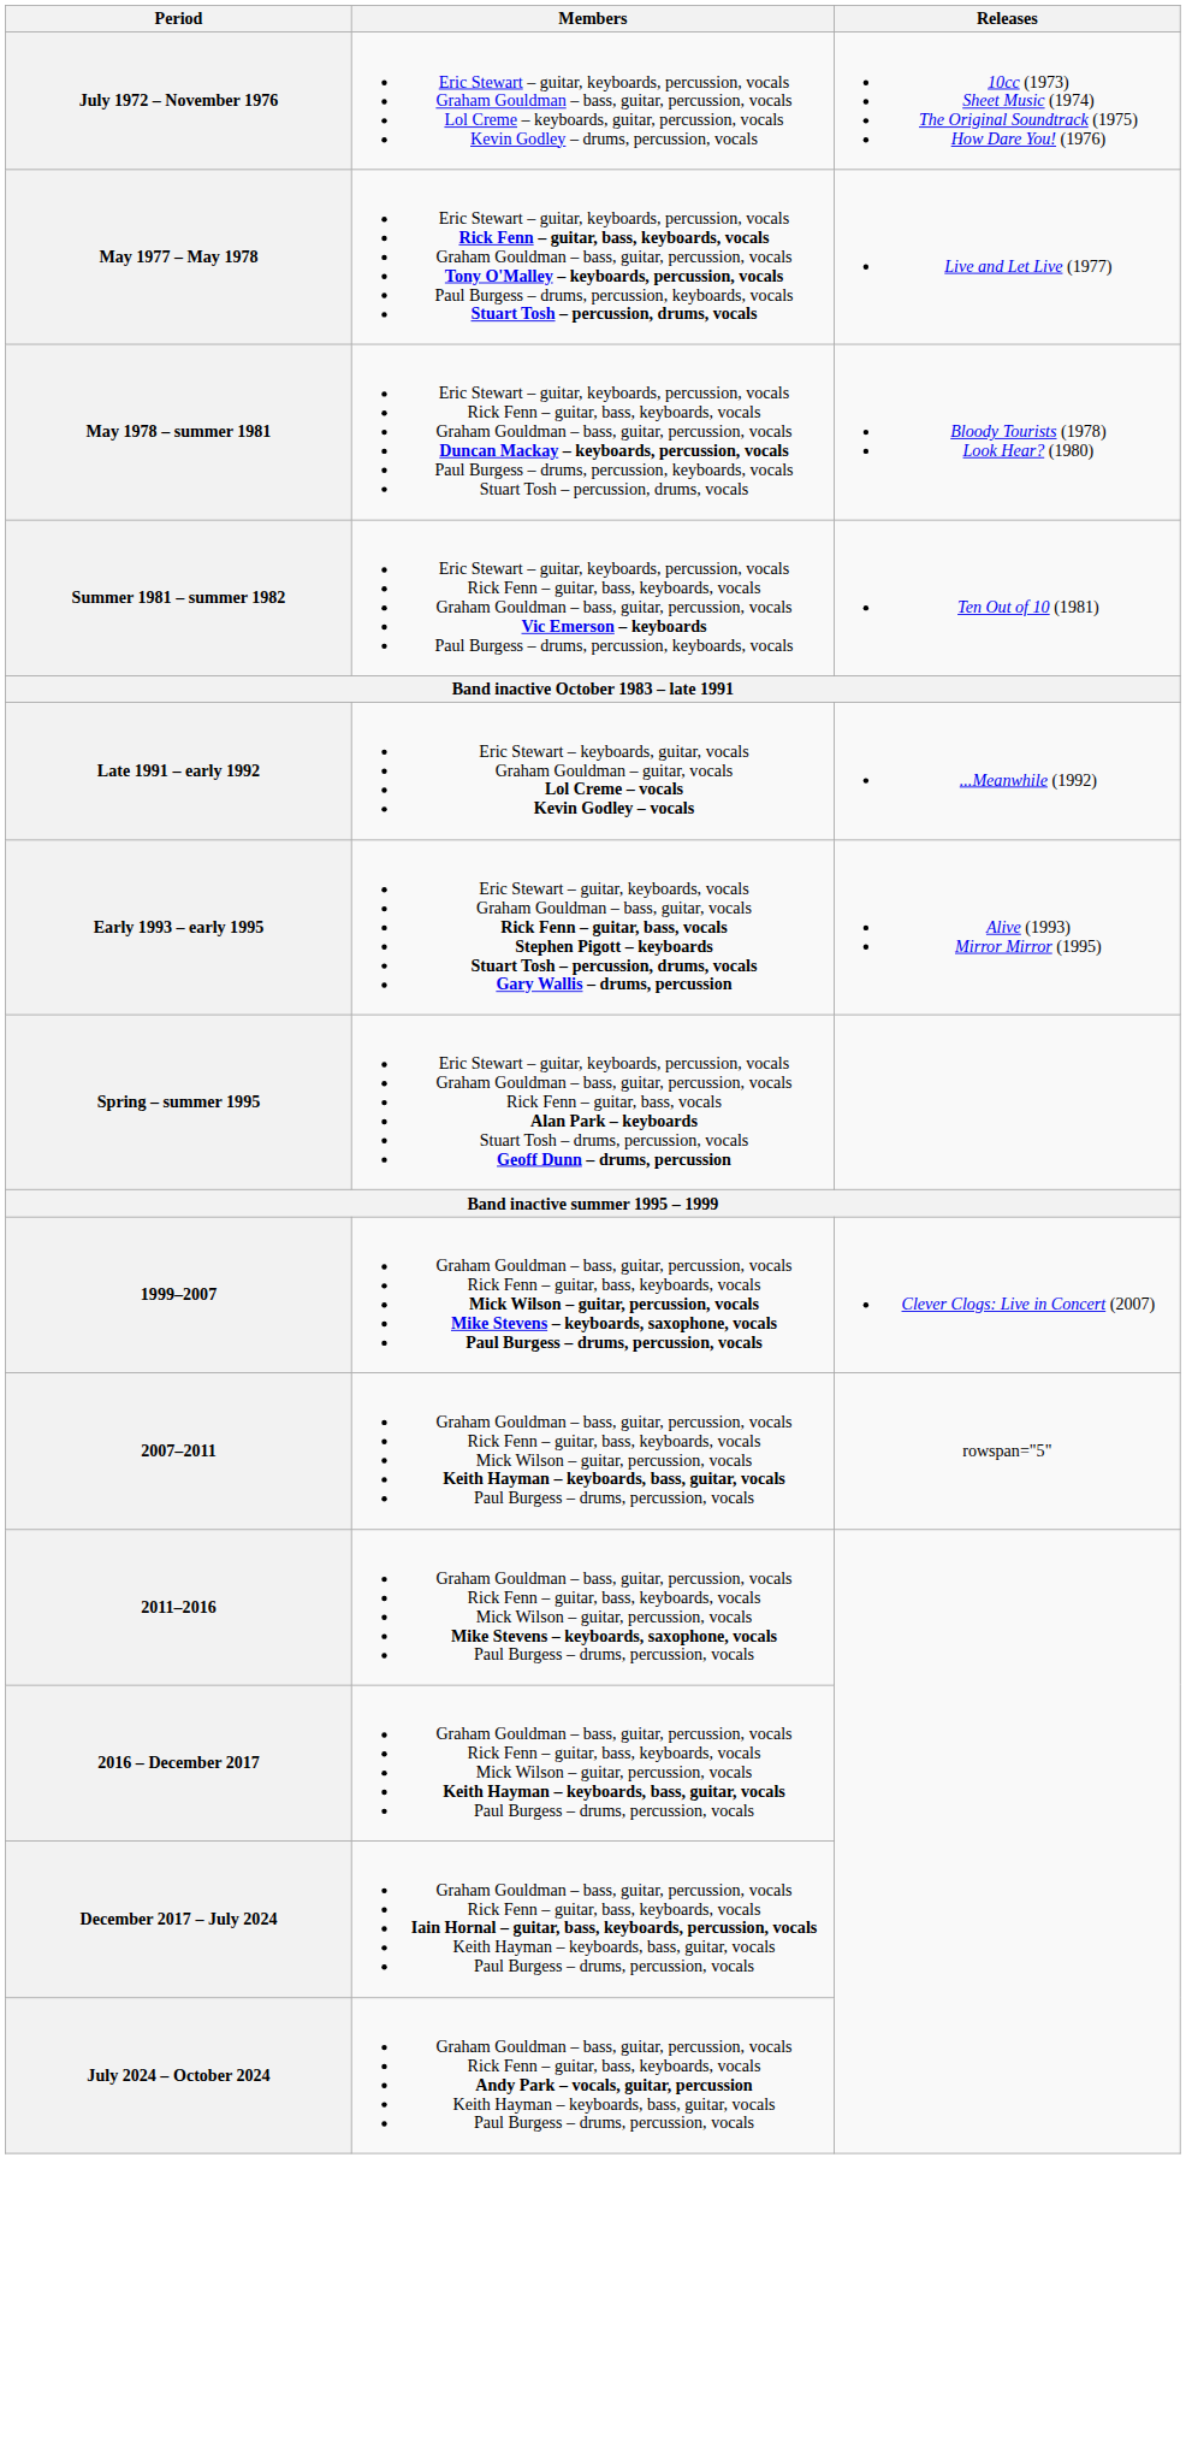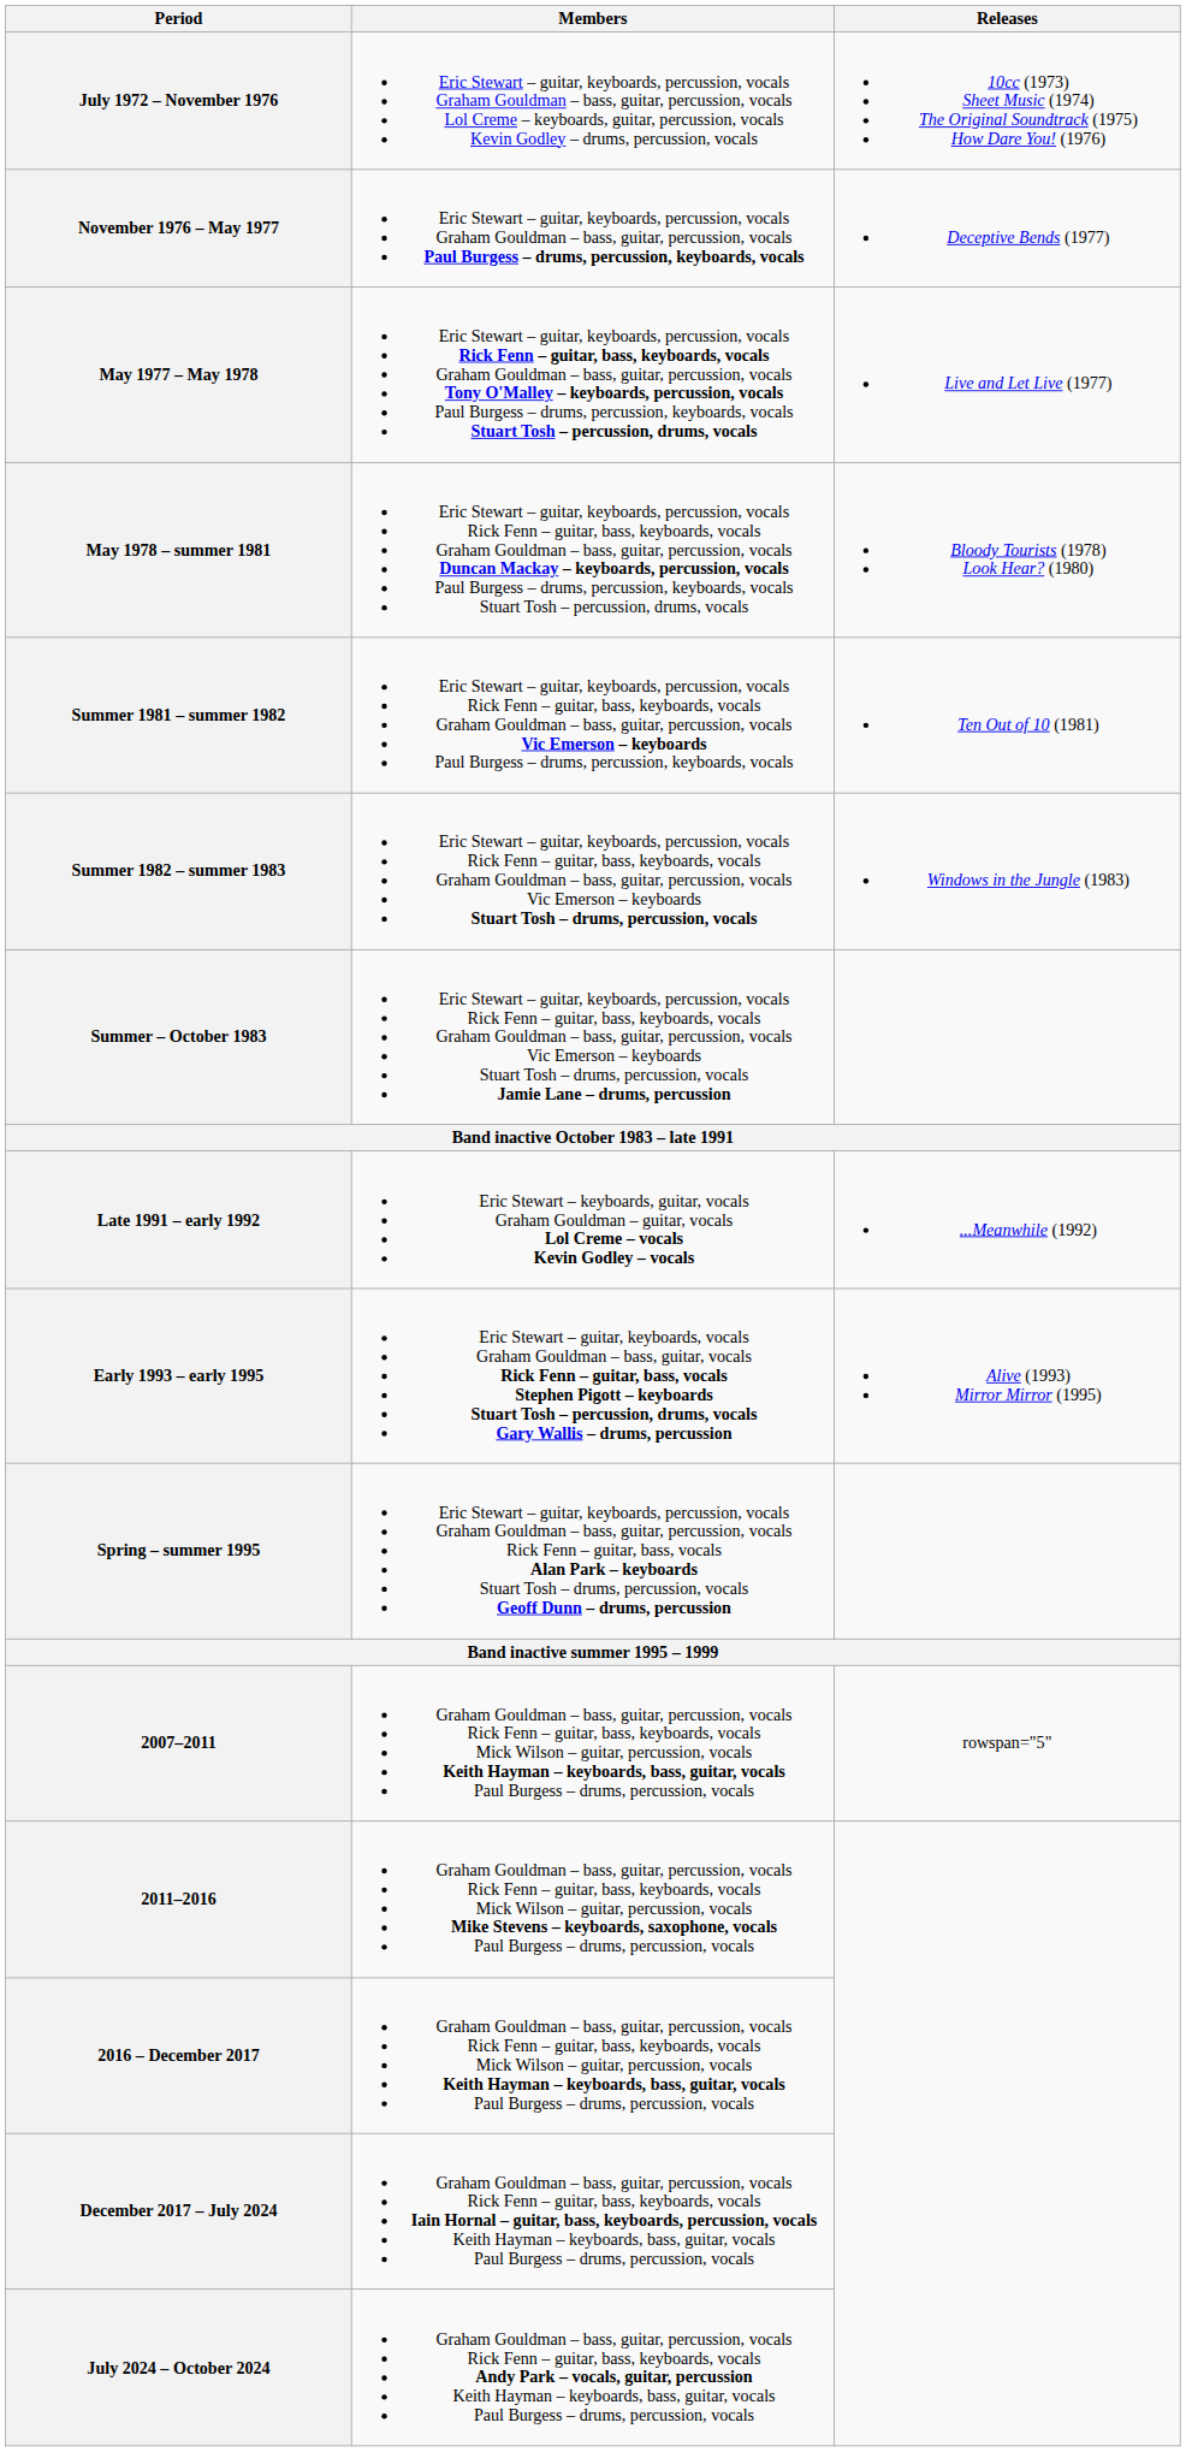+ row: November 1976 – May 1977 | Eric Stewart – guitar, keyboards, percussion, vocals Graham Gouldman – bass, guitar, percussion, vocals Paul Burgess – drums, percussion, keyboards, vocals | Deceptive Bends (1977)
+ row: Summer 1982 – summer 1983 | Eric Stewart – guitar, keyboards, percussion, vocals Rick Fenn – guitar, bass, keyboards, vocals Graham Gouldman – bass, guitar, percussion, vocals Vic Emerson – keyboards Stuart Tosh – drums, percussion, vocals | Windows in the Jungle (1983)
+ row: Summer – October 1983 | Eric Stewart – guitar, keyboards, percussion, vocals Rick Fenn – guitar, bass, keyboards, vocals Graham Gouldman – bass, guitar, percussion, vocals Vic Emerson – keyboards Stuart Tosh – drums, percussion, vocals Jamie Lane – drums, percussion
- row: 1999–2007 | Graham Gouldman – bass, guitar, percussion, vocals Rick Fenn – guitar, bass, keyboards, vocals Mick Wilson – guitar, percussion, vocals Mike Stevens – keyboards, saxophone, vocals Paul Burgess – drums, percussion, vocals | Clever Clogs: Live in Concert (2007)
